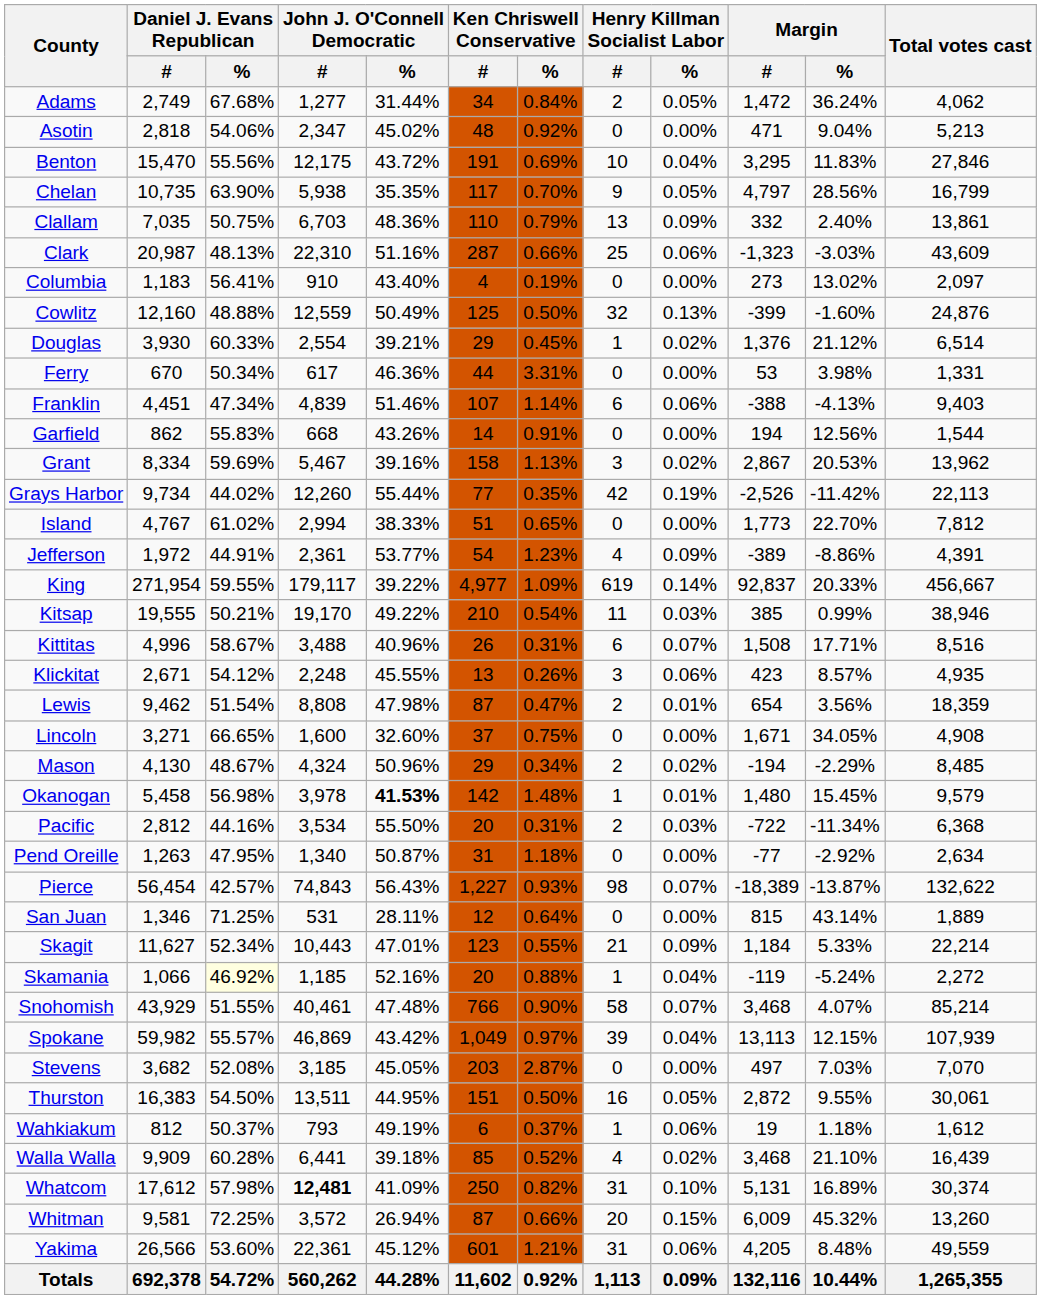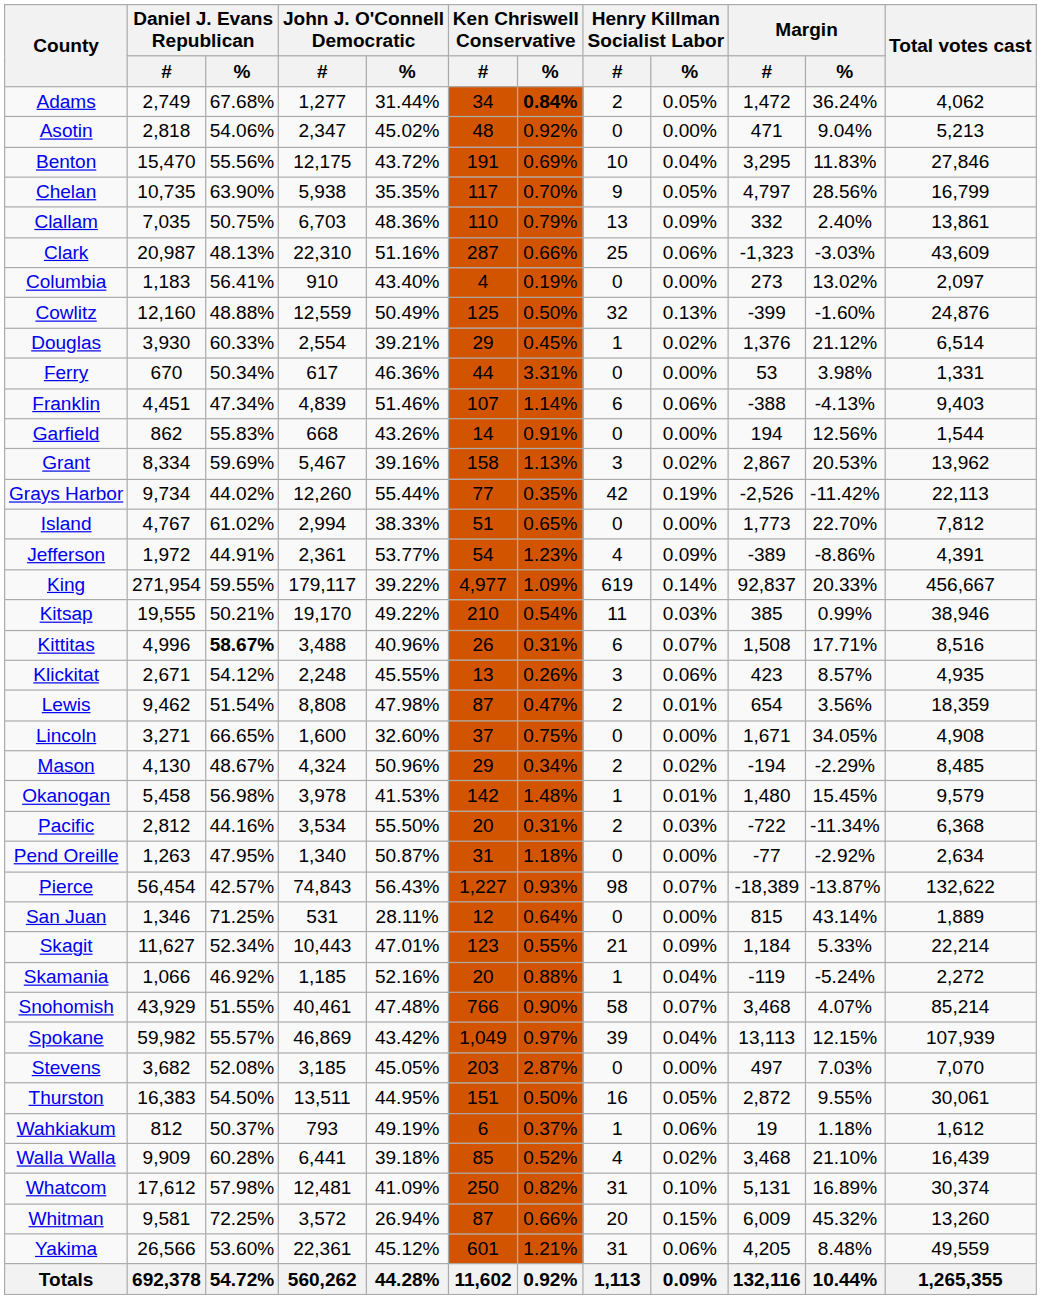Adams | Ken Chriswell Conservative / %: normal -> bold
Kittitas | Daniel J. Evans Republican / %: normal -> bold
Okanogan | John J. O'Connell Democratic / %: bold -> normal
Skamania | Daniel J. Evans Republican / %: lightyellow background -> no background
Whatcom | John J. O'Connell Democratic / #: bold -> normal
